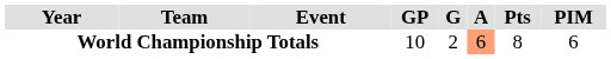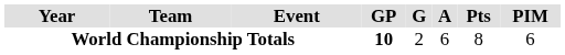row 2 | GP: normal -> bold
row 2 | A: lightsalmon background -> no background
